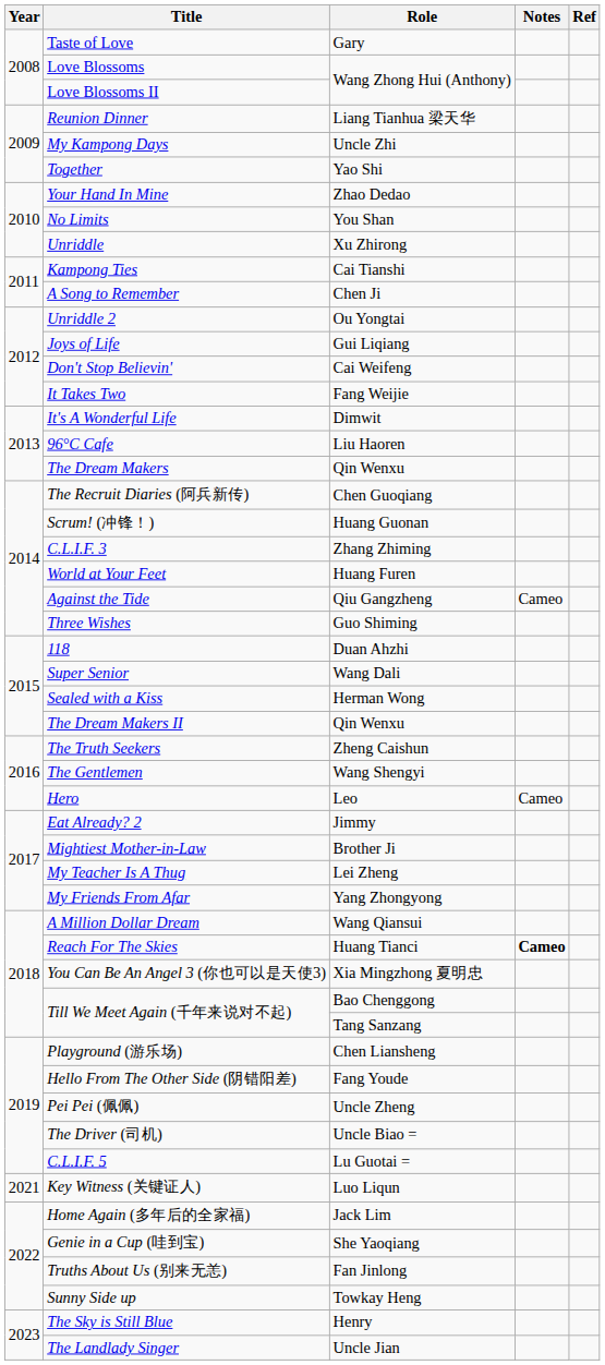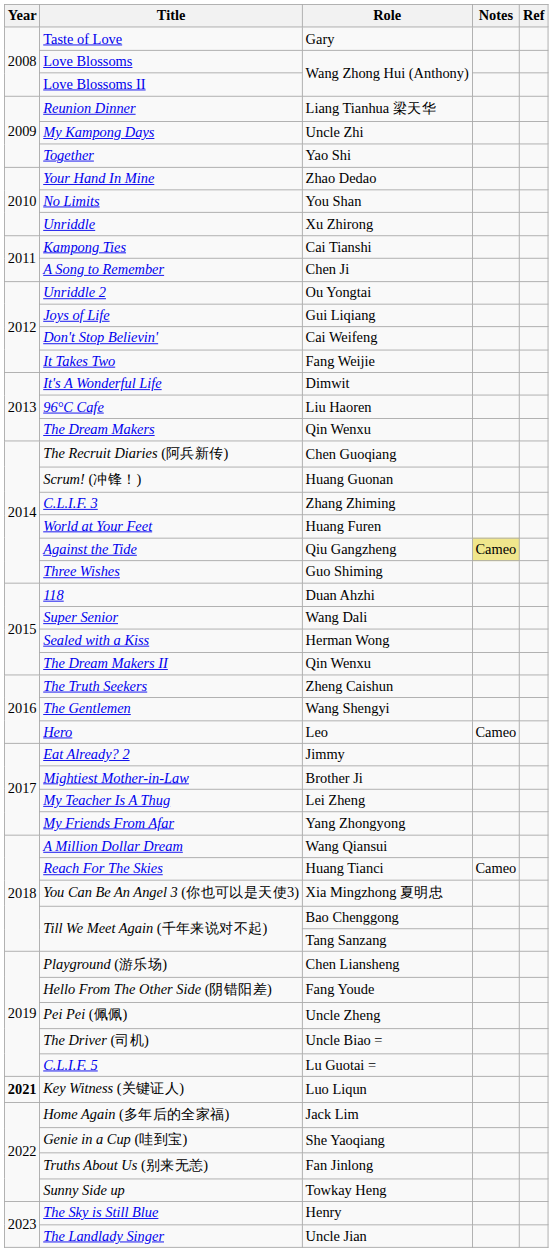Against the Tide | Notes: no background -> khaki background
Reach For The Skies | Notes: bold -> normal
Key Witness (关键证人) | Year: normal -> bold
